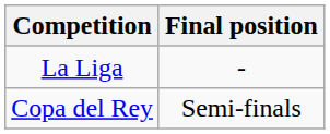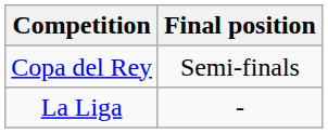rows swapped: La Liga <-> Copa del Rey
